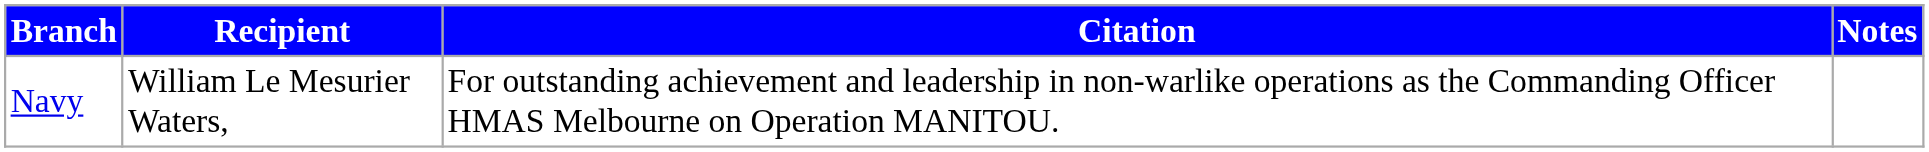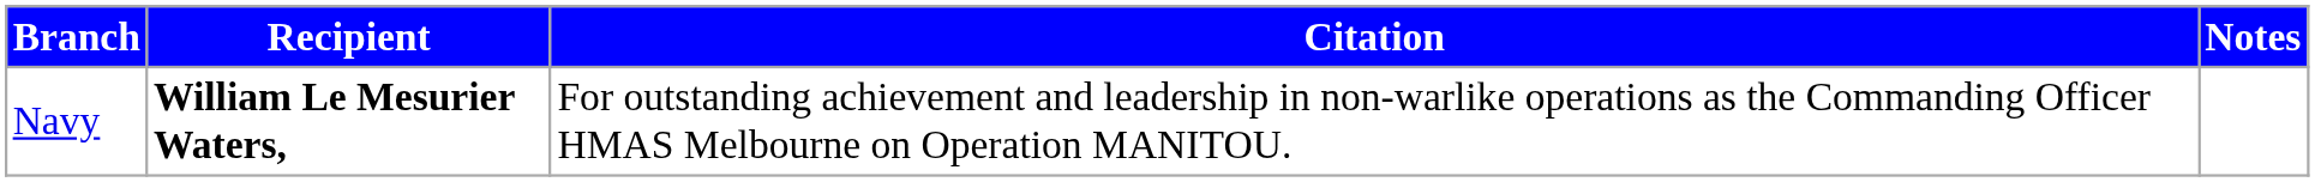Navy | Recipient: normal -> bold
